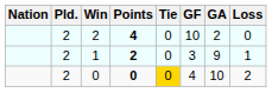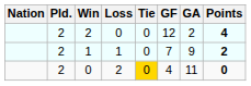columns swapped: Loss <-> Points
row 2 | GF: 10 -> 12
row 3 | GF: 3 -> 7
row 4 | GA: 10 -> 11
